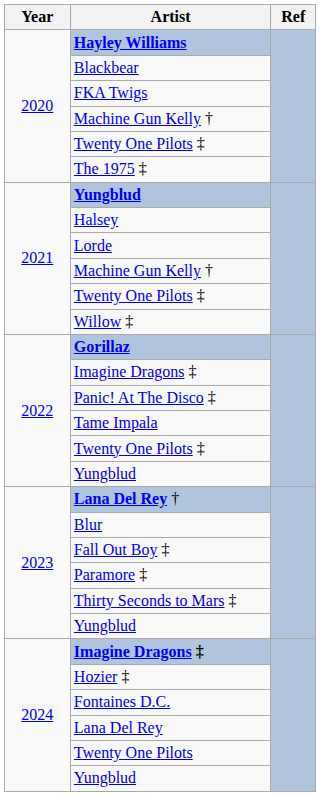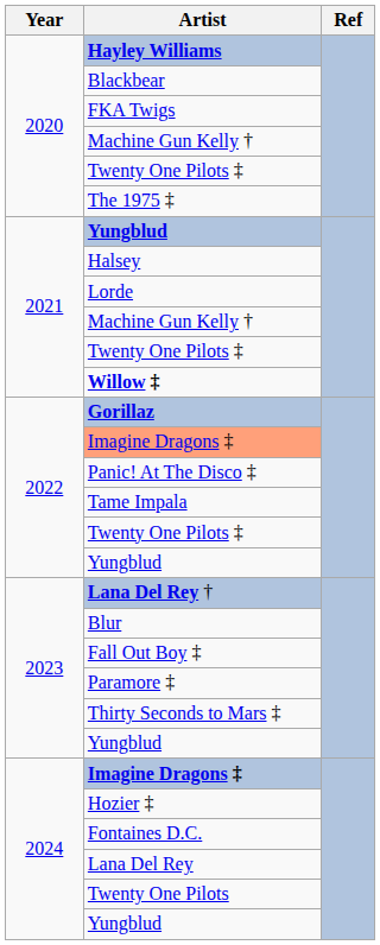Willow ‡ | Artist: normal -> bold
2022 / Imagine Dragons ‡ | Artist: no background -> lightsalmon background
